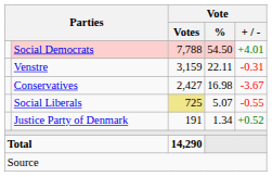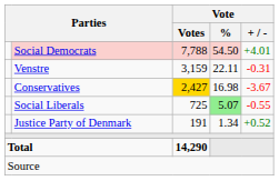Conservatives | Vote / Votes: no background -> gold background
Social Liberals | Vote / Votes: khaki background -> no background
Social Liberals | Vote / %: no background -> lightgreen background
